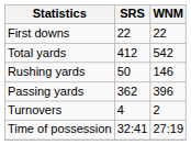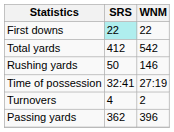First downs | SRS: no background -> paleturquoise background
rows swapped: Passing yards <-> Time of possession
